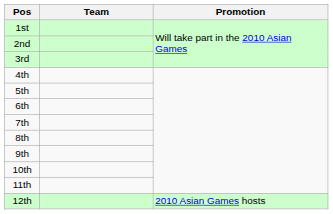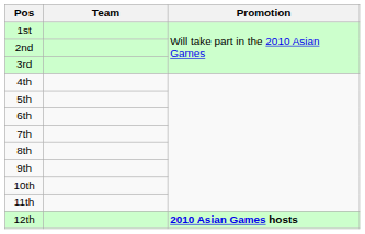12th | Promotion: normal -> bold
